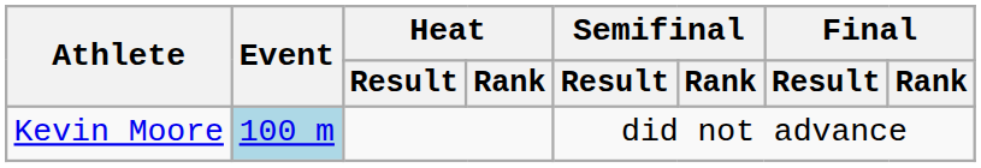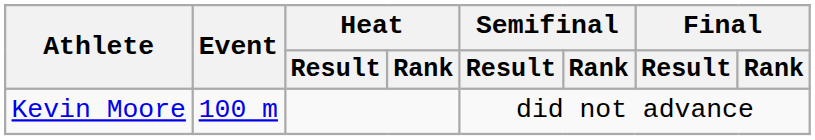Kevin Moore | Event: lightblue background -> no background
